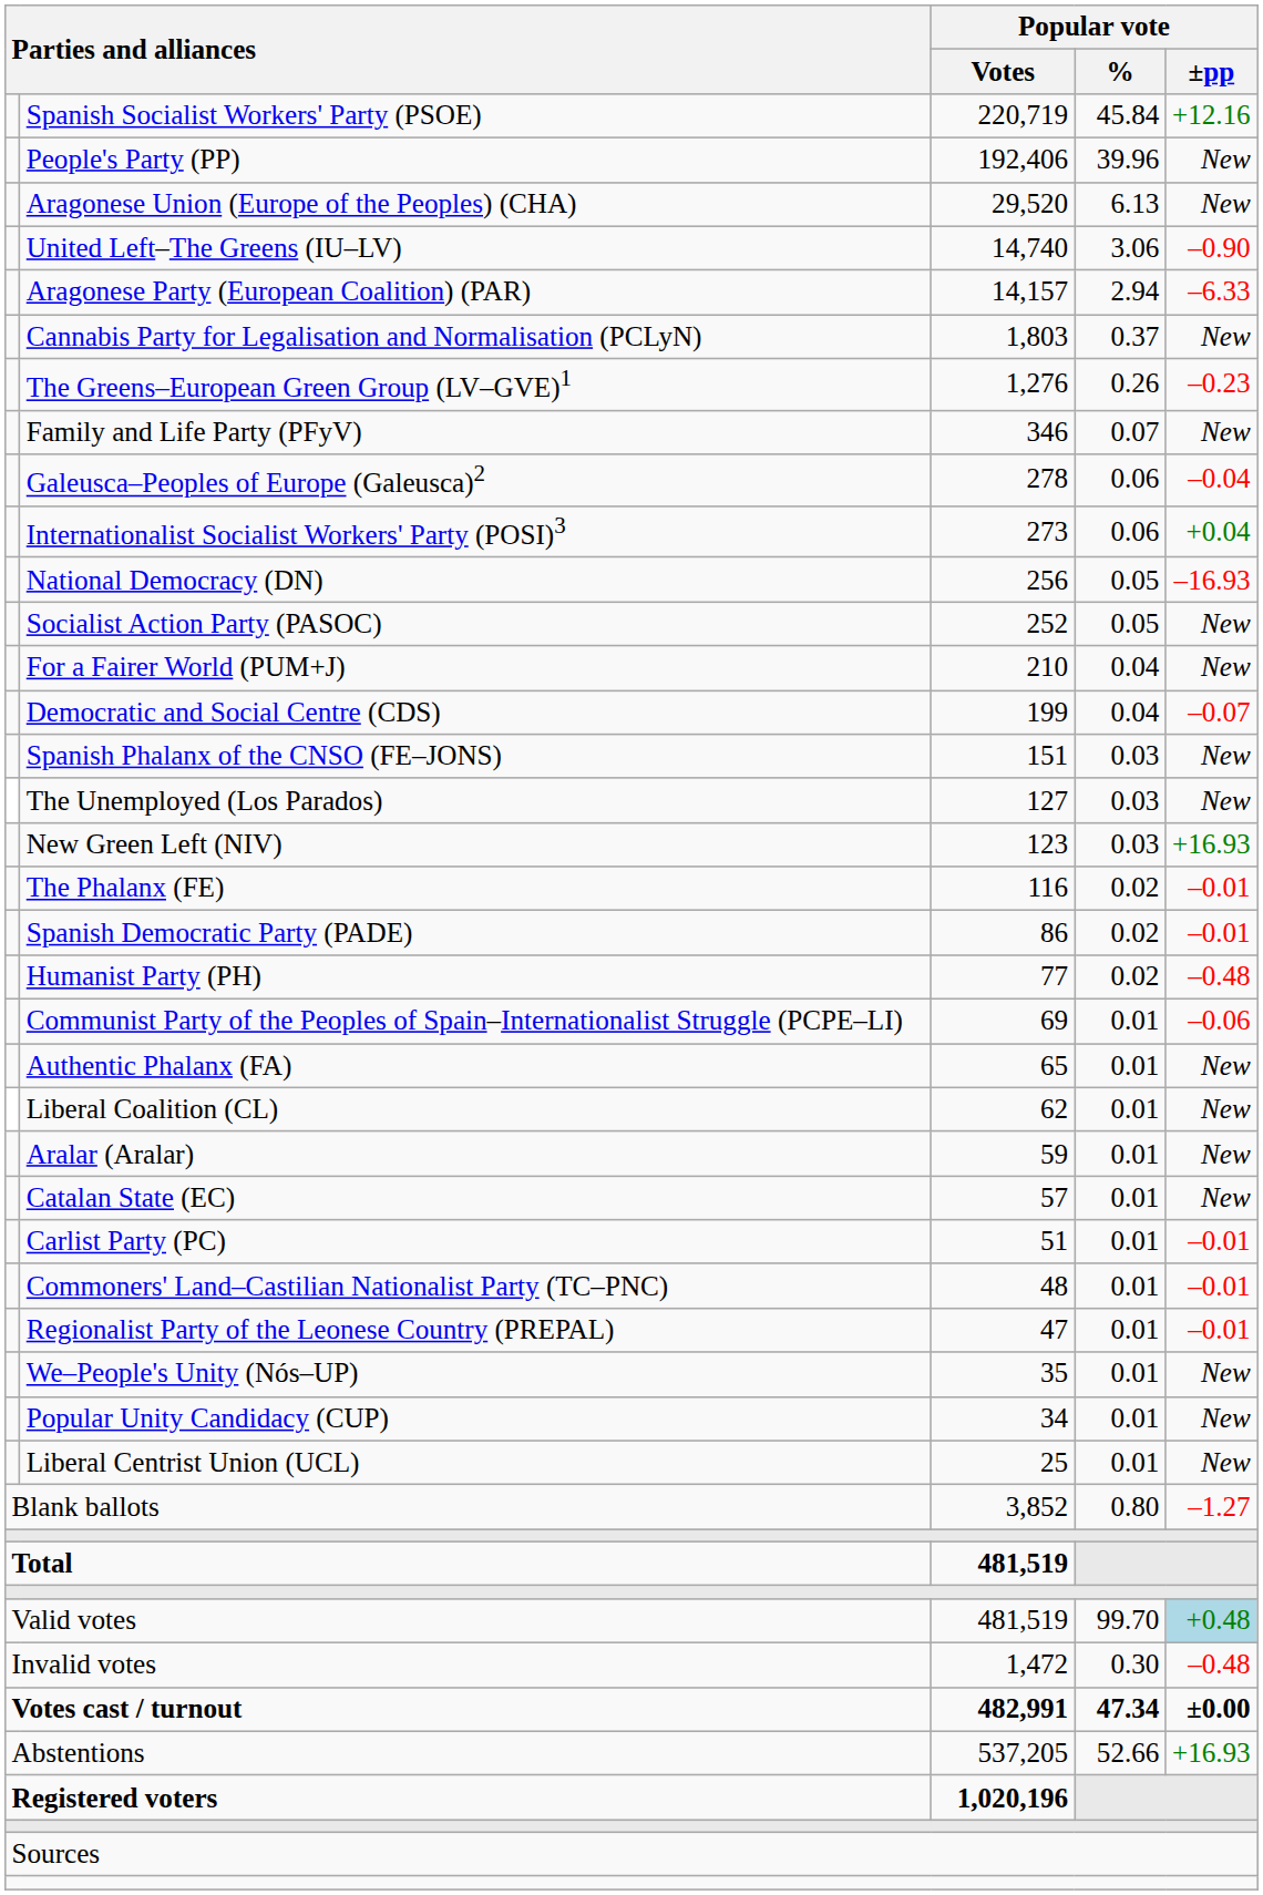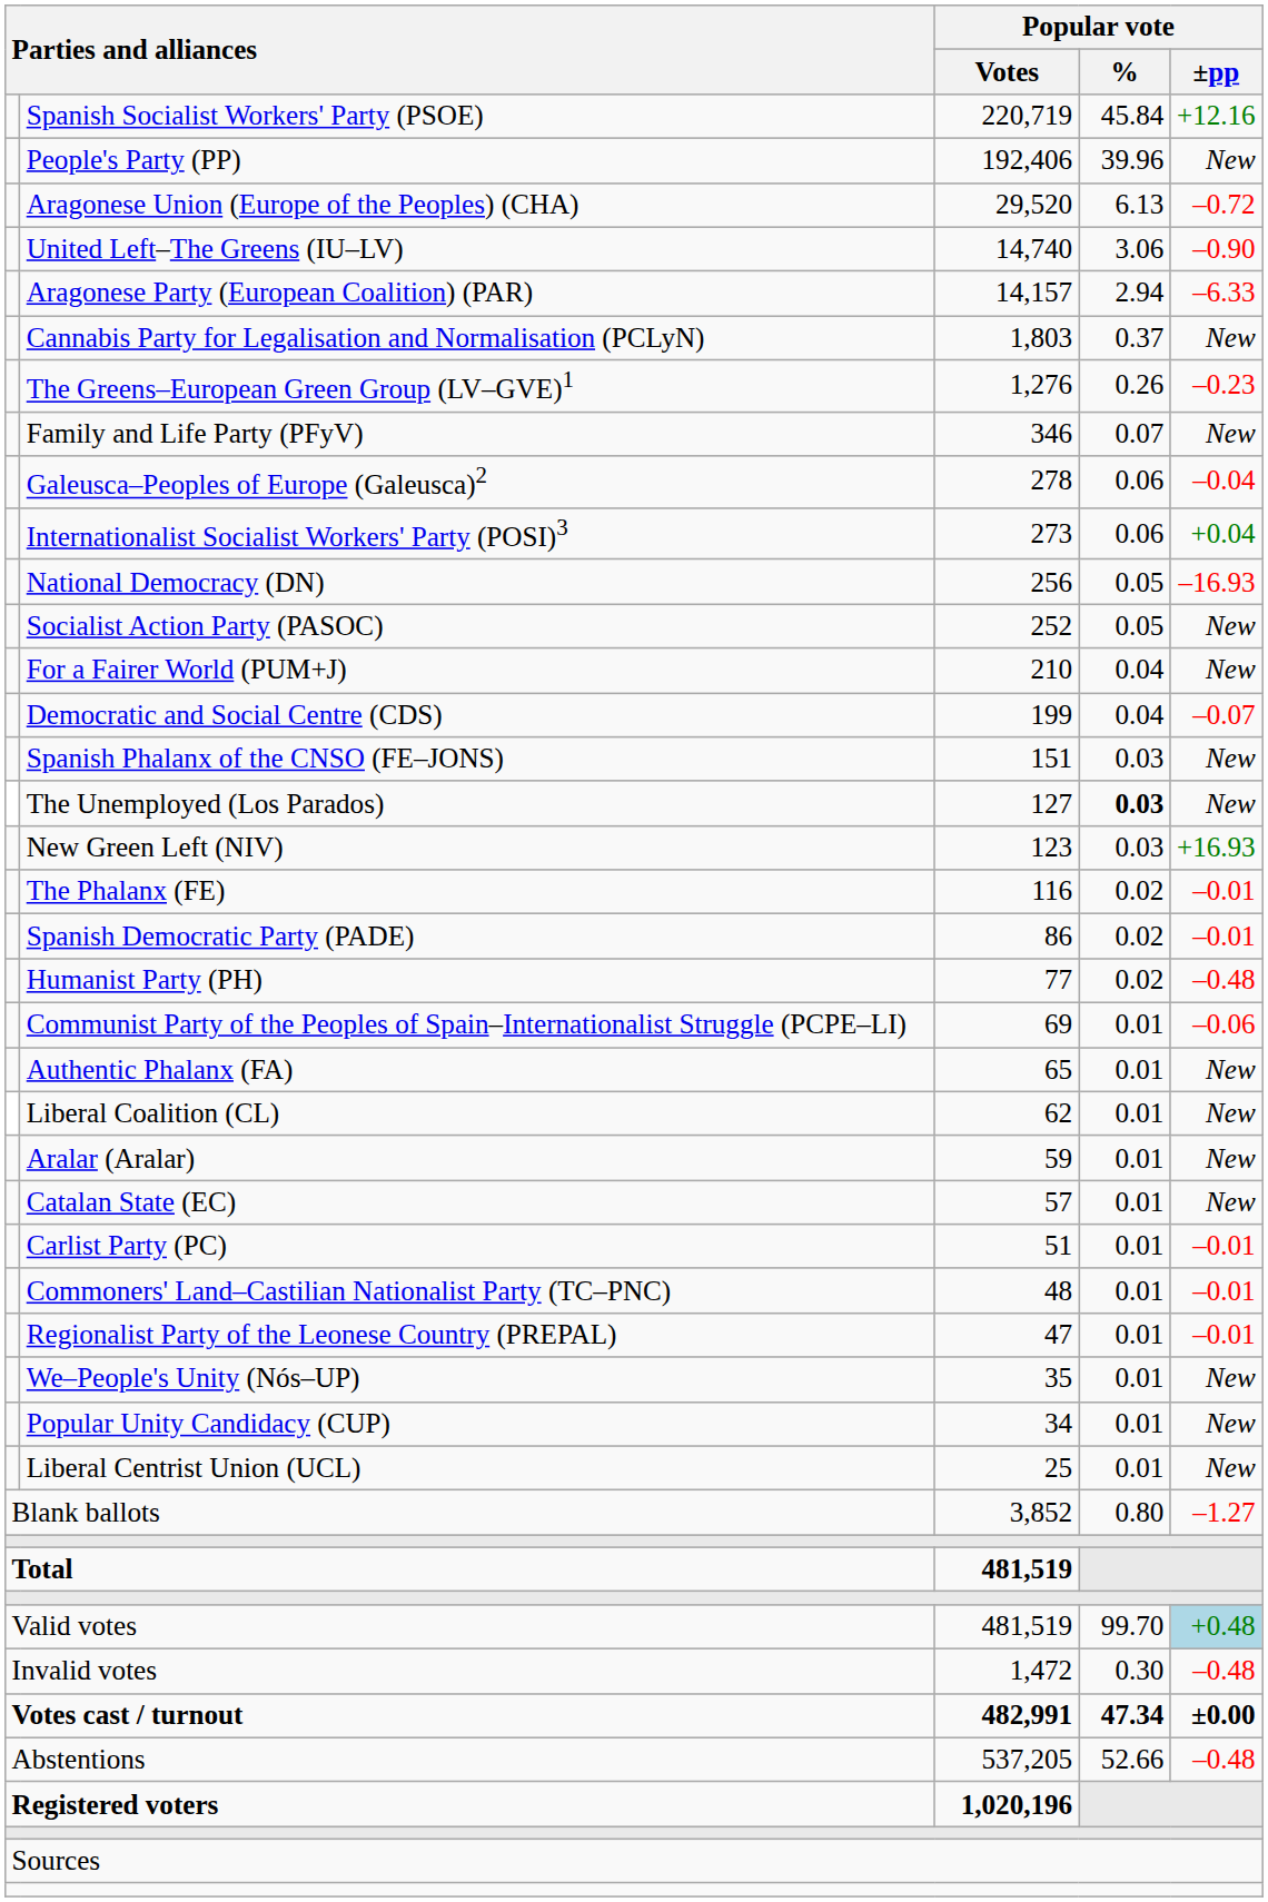Aragonese Union (Europe of the Peoples) (CHA) | Popular vote / ±pp: New -> –0.72
The Unemployed (Los Parados) | Popular vote / %: normal -> bold
Abstentions | Popular vote / ±pp: +16.93 -> –0.48
